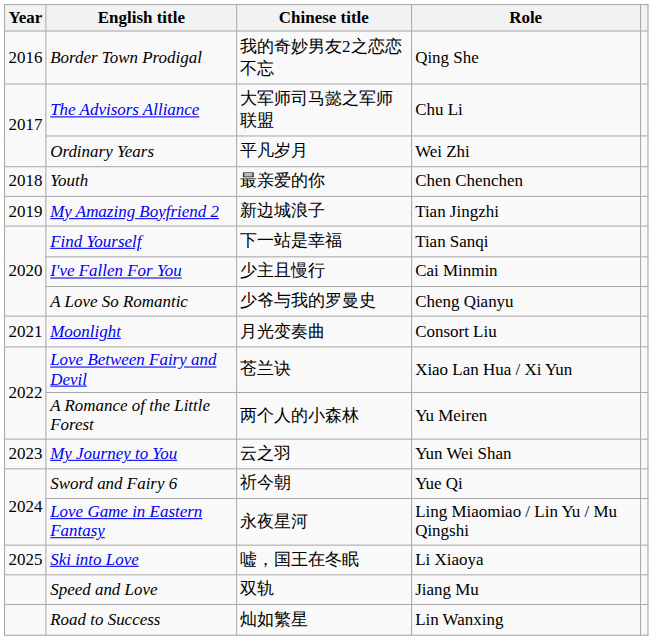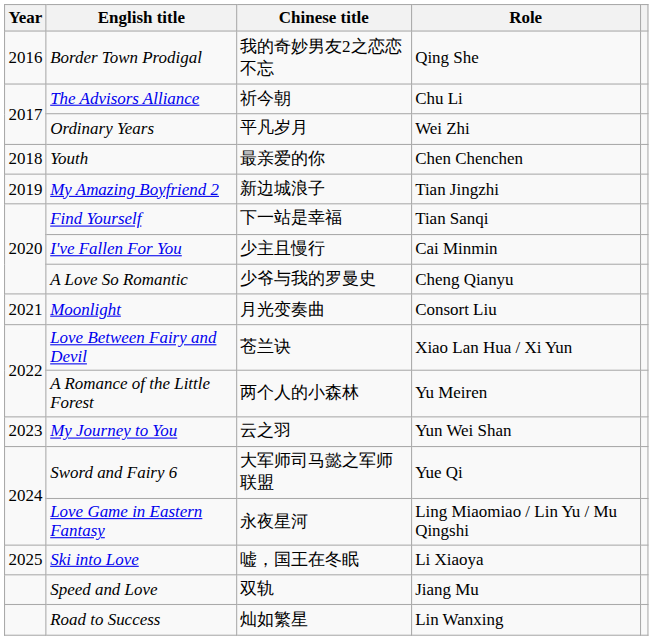The Advisors Alliance | Chinese title: 大军师司马懿之军师联盟 -> 祈今朝
Sword and Fairy 6 | Chinese title: 祈今朝 -> 大军师司马懿之军师联盟
